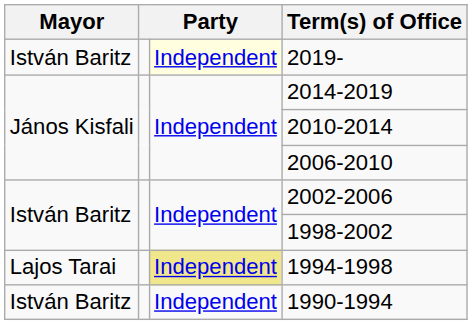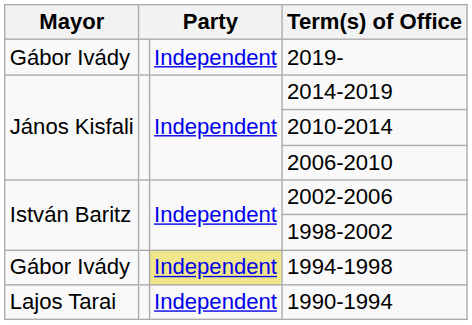2019- | Mayor: István Baritz -> Gábor Ivády
2019- | column 3: lightyellow background -> no background
1994-1998 | Mayor: Lajos Tarai -> Gábor Ivády
1990-1994 | Mayor: István Baritz -> Lajos Tarai
